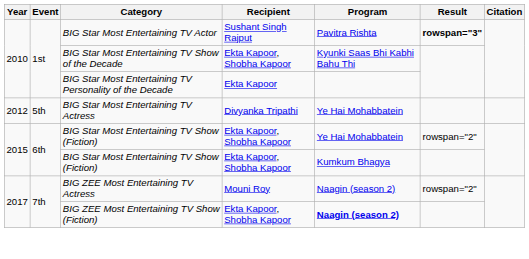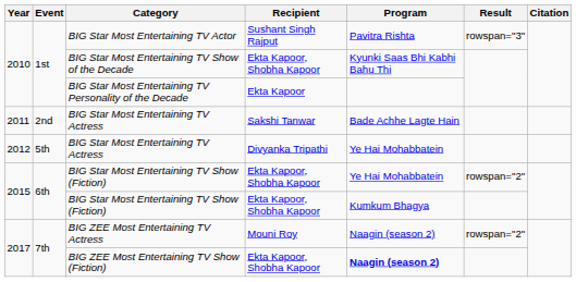BIG Star Most Entertaining TV Actor | Result: bold -> normal
+ row: 2011 | 2nd | BIG Star Most Entertaining TV Actress | Sakshi Tanwar | Bade Achhe Lagte Hain
